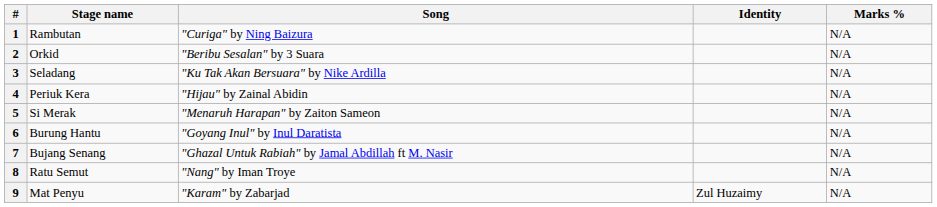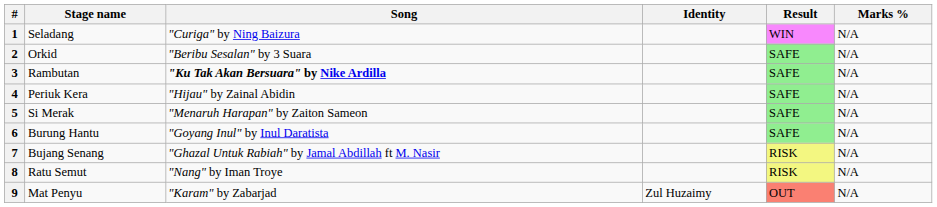+ column: Result | WIN | SAFE | SAFE | SAFE | SAFE | SAFE | RISK | RISK | OUT
1 | Stage name: Rambutan -> Seladang
3 | Stage name: Seladang -> Rambutan
3 | Song: normal -> bold
